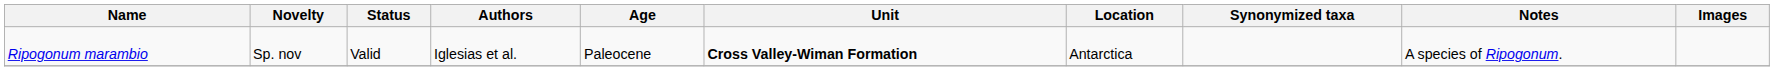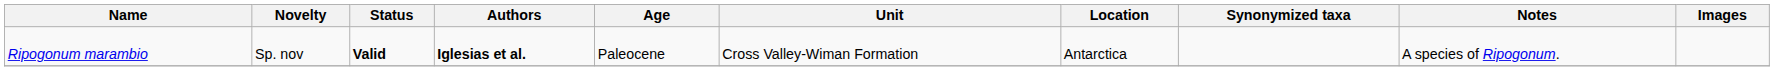Ripogonum marambio | Status: normal -> bold
Ripogonum marambio | Authors: normal -> bold
Ripogonum marambio | Unit: bold -> normal
